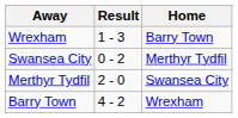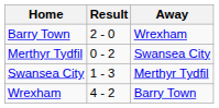columns swapped: Home <-> Away
row 2 | Result: 1 - 3 -> 2 - 0
row 4 | Result: 2 - 0 -> 1 - 3
